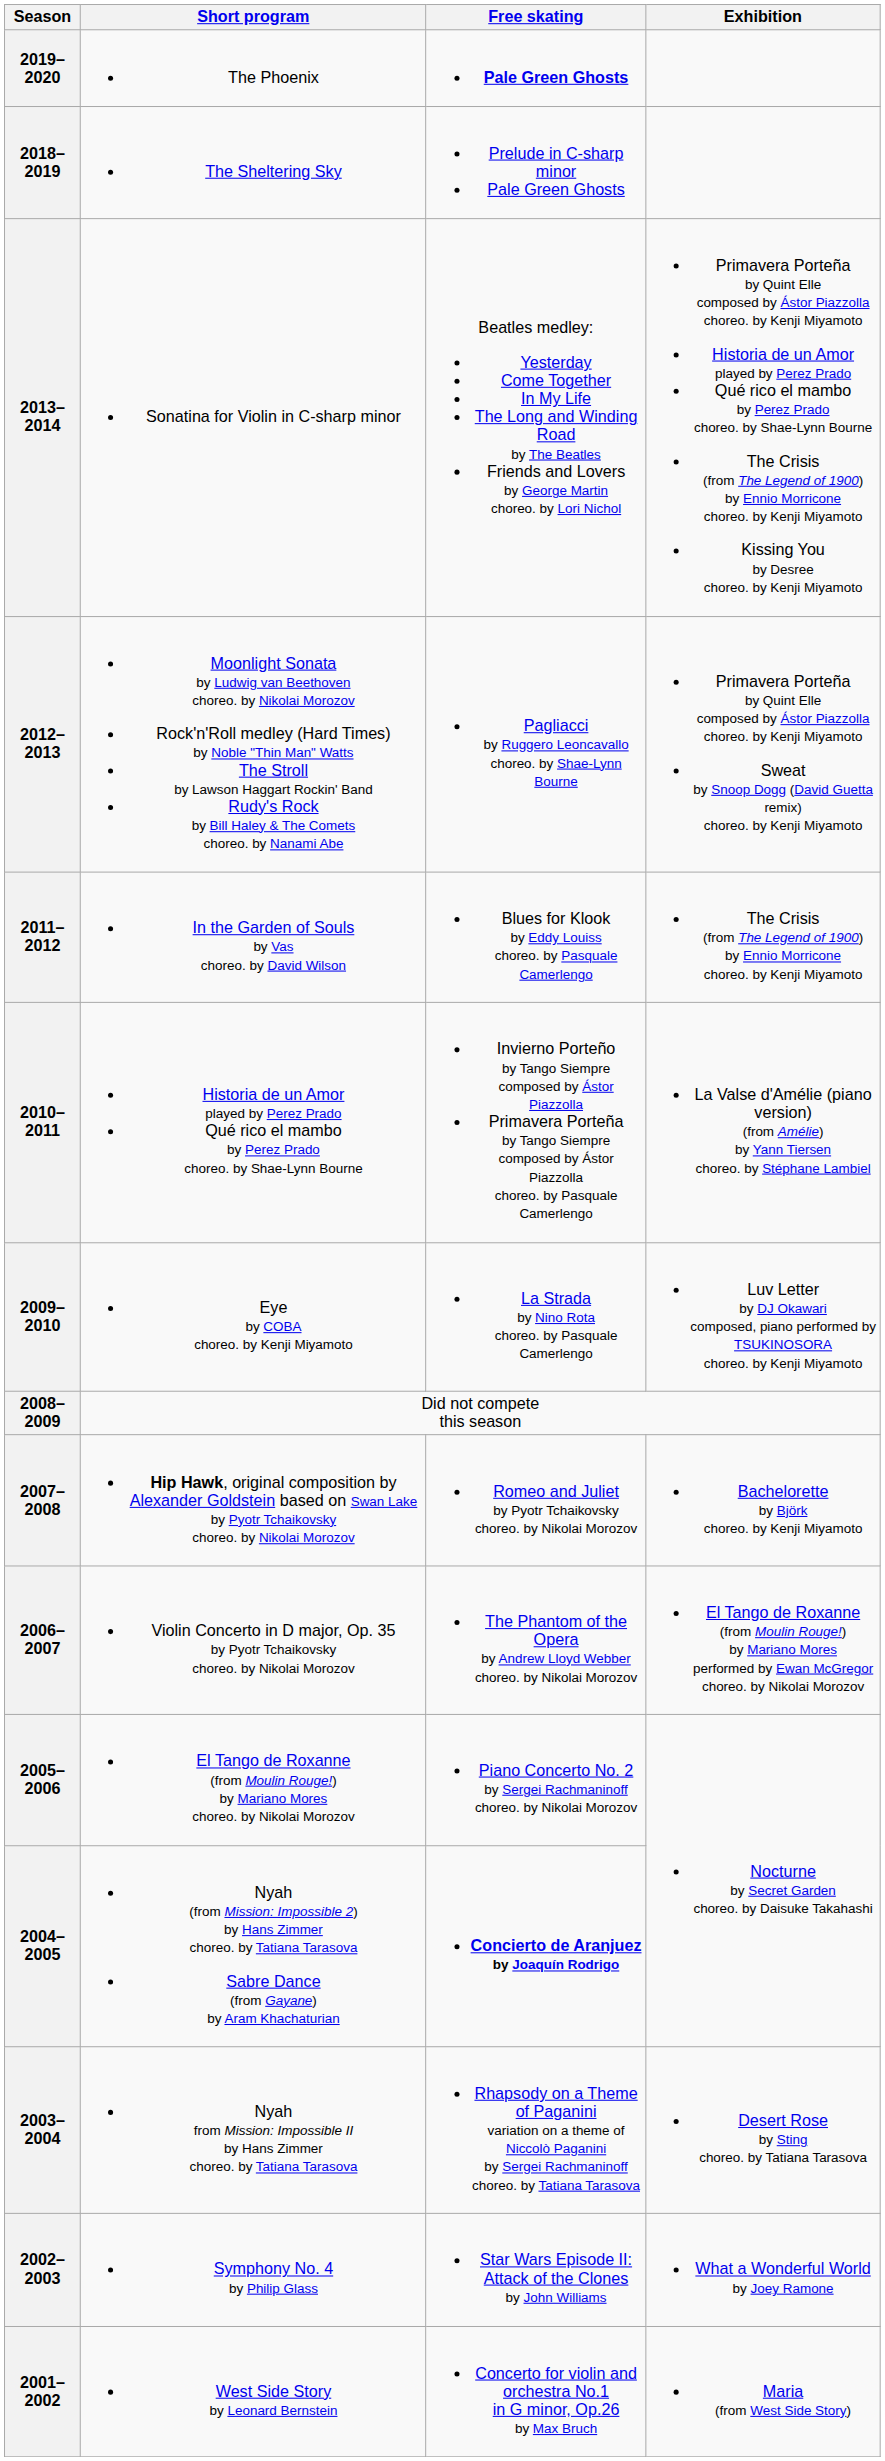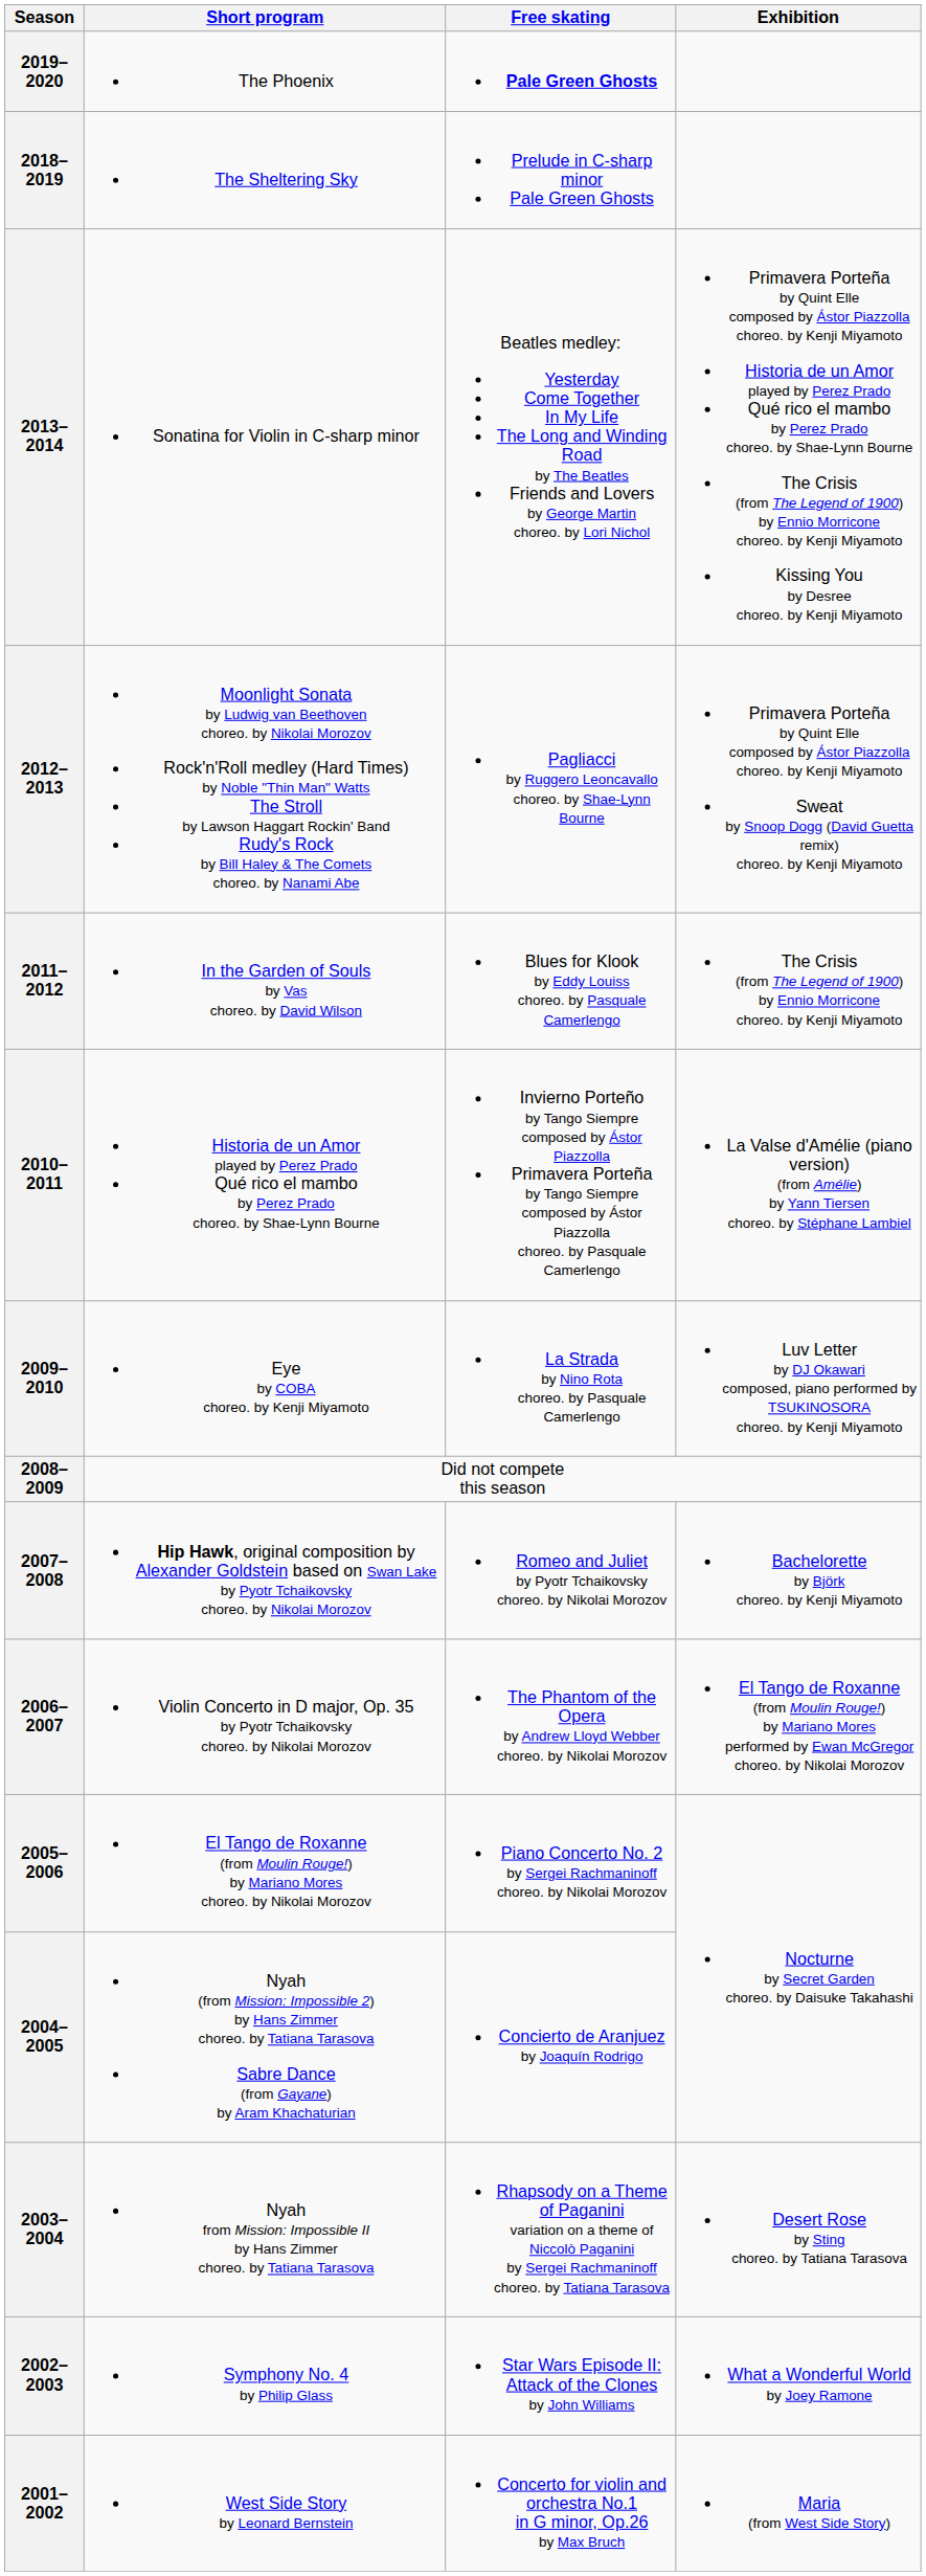2004–2005 | Free skating: bold -> normal
